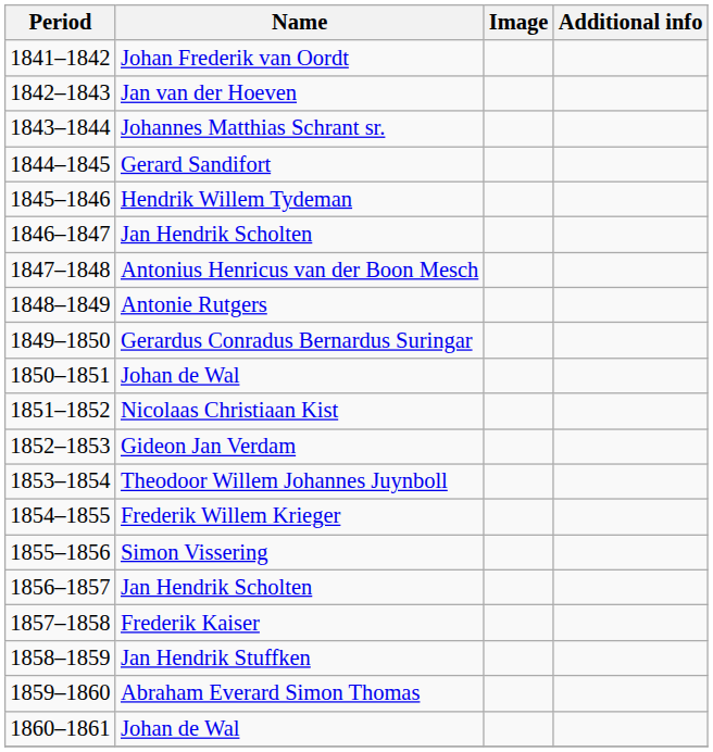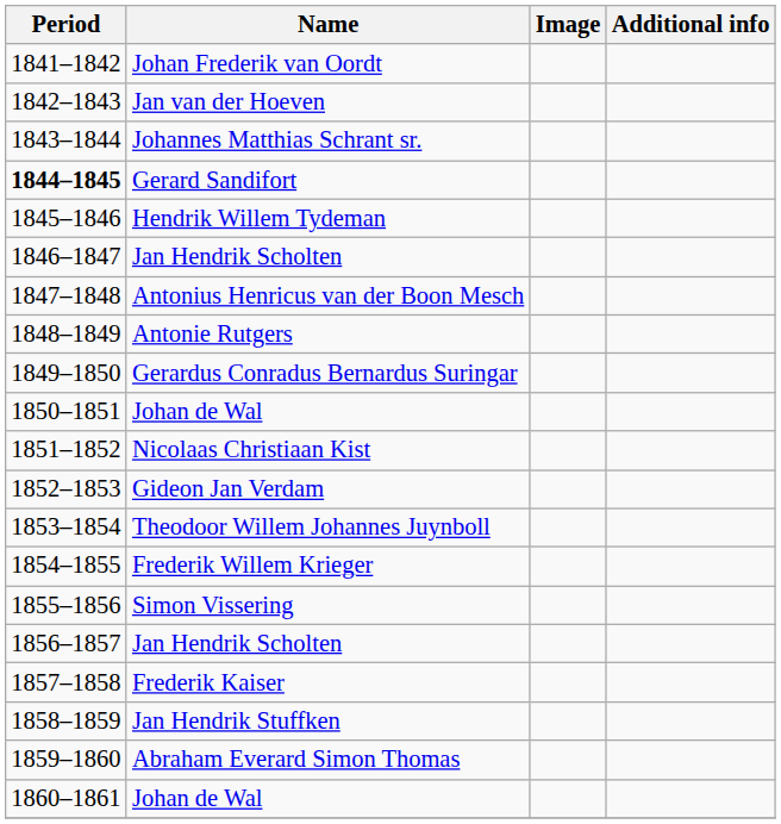Gerard Sandifort | Period: normal -> bold
